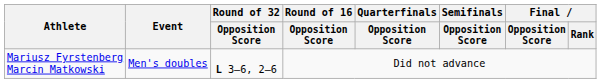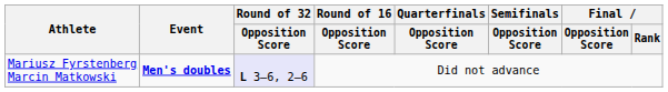Mariusz Fyrstenberg Marcin Matkowski | Event: normal -> bold
Mariusz Fyrstenberg Marcin Matkowski | Round of 32 / Opposition Score: no background -> lavender background
